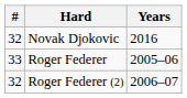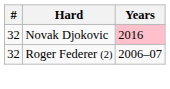Novak Djokovic | Years: no background -> pink background
- row: 33 | Roger Federer | 2005–06
